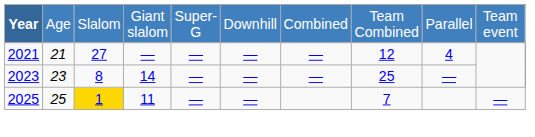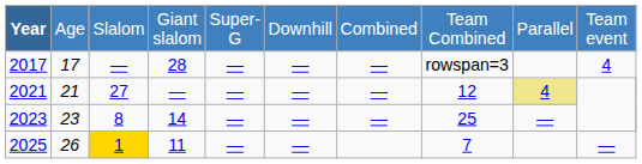+ row: 2017 | 17 | — | 28 | — | — | — | rowspan=3 | 4
2021 | column 9: no background -> khaki background
2025 | column 2: 25 -> 26
